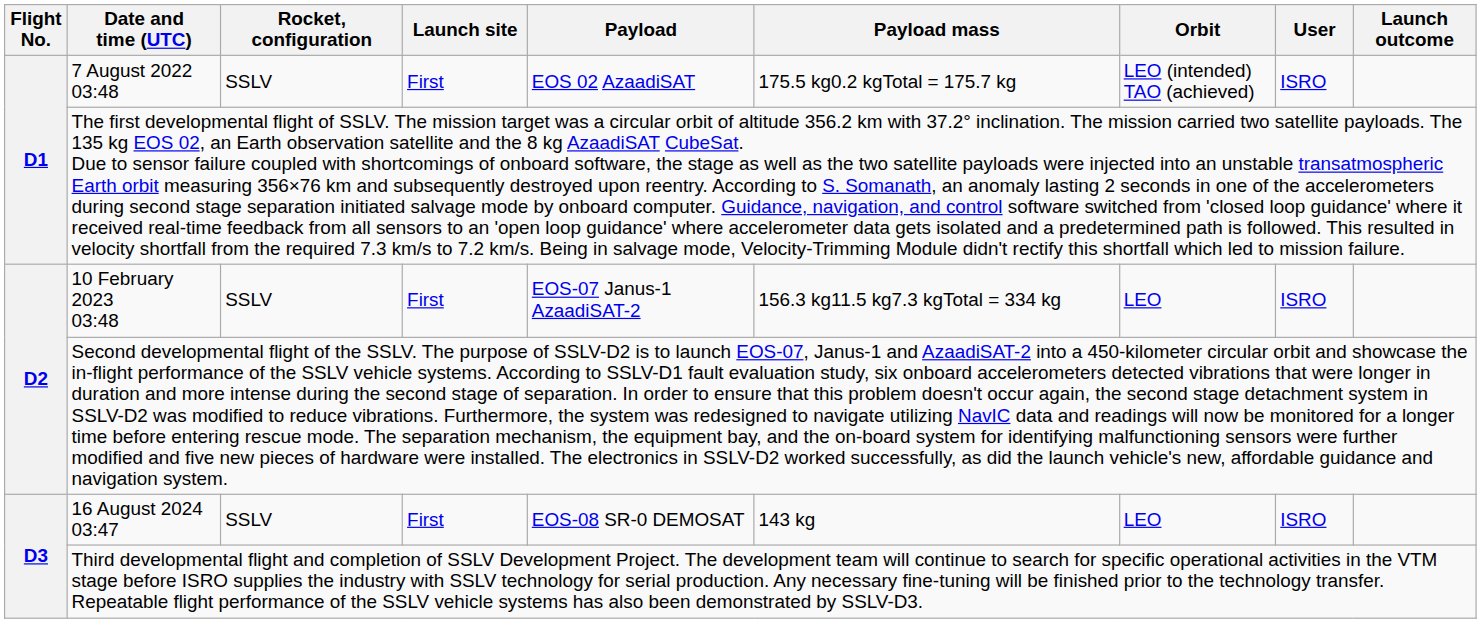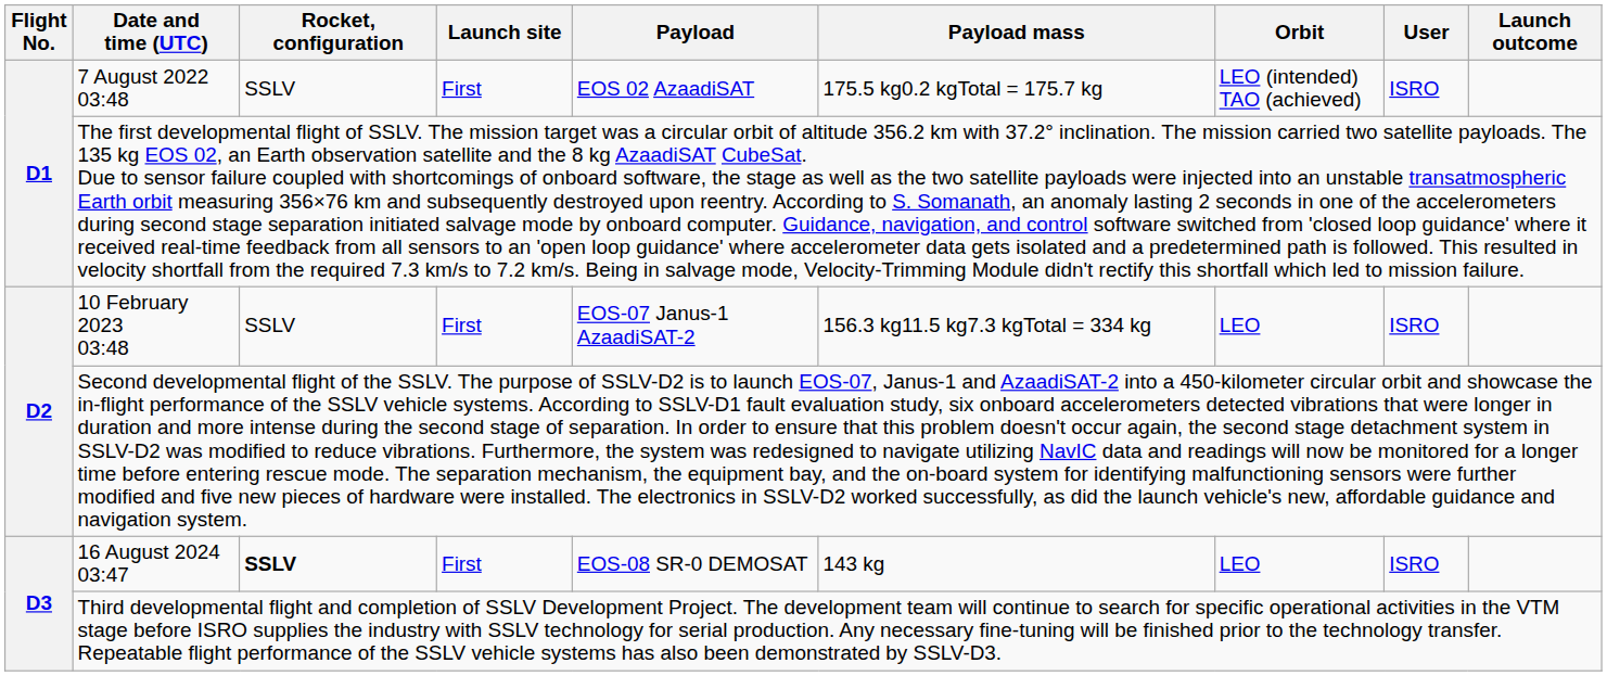16 August 2024 03:47 | Rocket, configuration: normal -> bold
